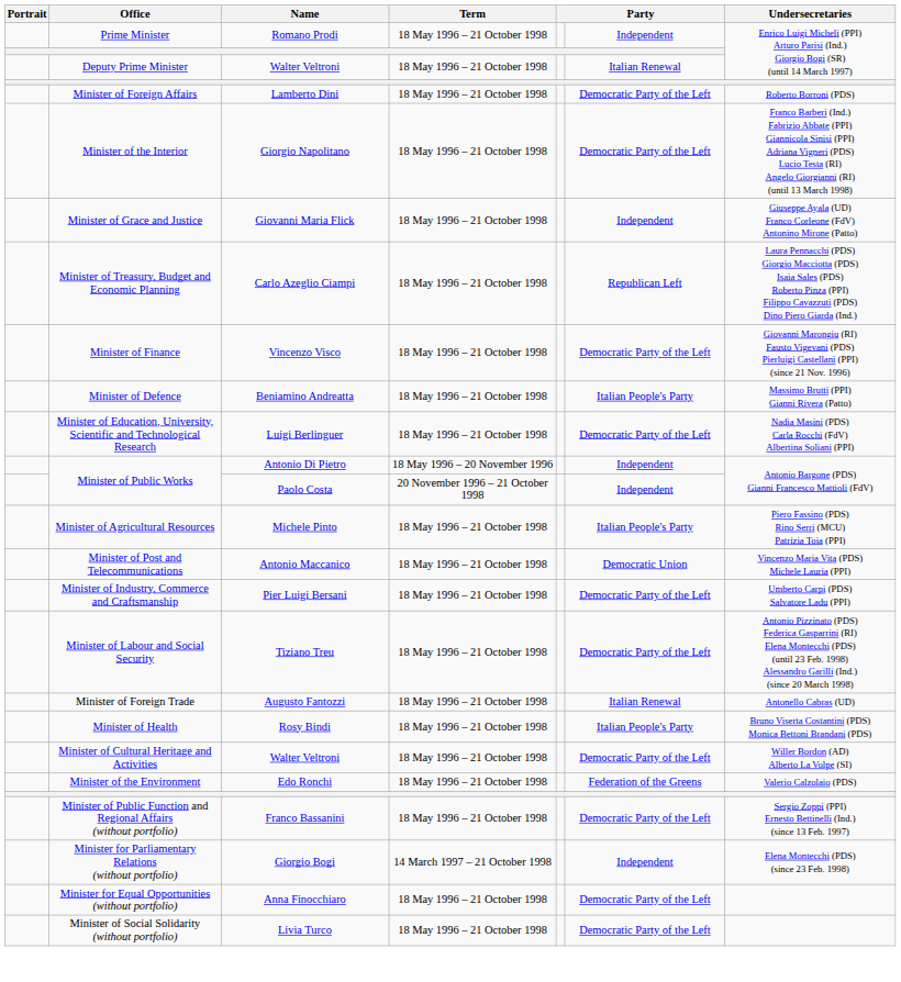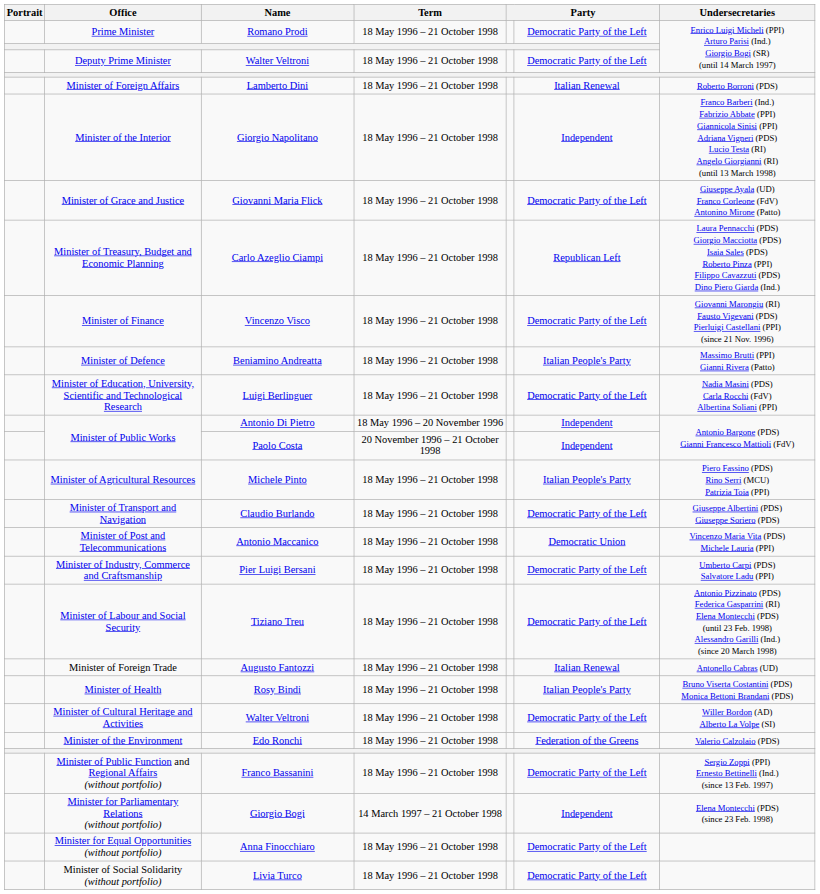Prime Minister | column 6: Independent -> Democratic Party of the Left
Deputy Prime Minister | column 6: Italian Renewal -> Democratic Party of the Left
Minister of Foreign Affairs | column 6: Democratic Party of the Left -> Italian Renewal
Minister of the Interior | column 6: Democratic Party of the Left -> Independent
Minister of Grace and Justice | column 6: Independent -> Democratic Party of the Left
+ row: Minister of Transport and Navigation | Claudio Burlando | 18 May 1996 – 21 October 1998 | Democratic Party of the Left | Giuseppe Albertini (PDS) Giuseppe Soriero (PDS)
